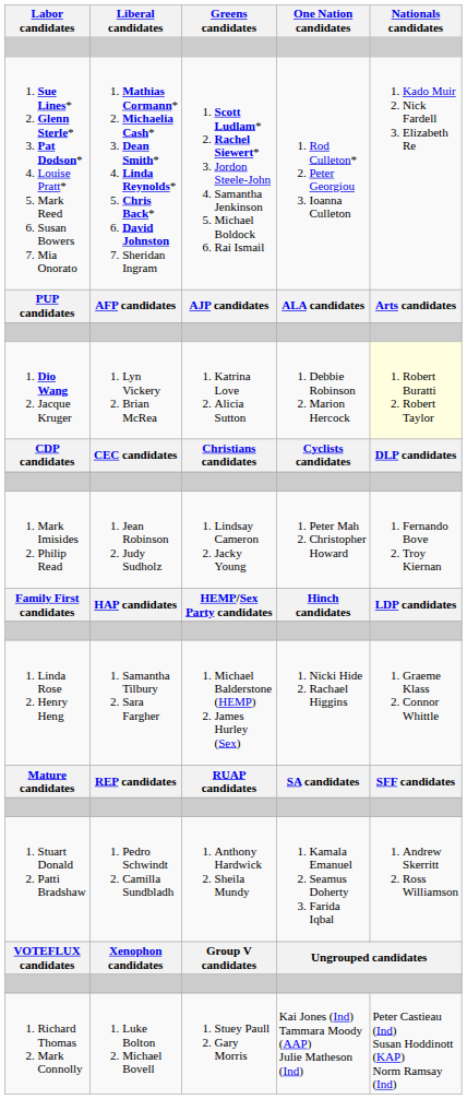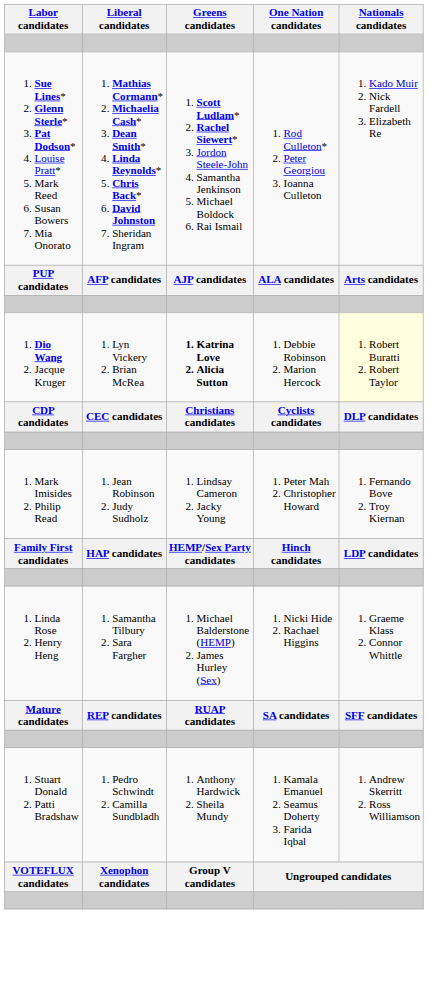Dio Wang Jacque Kruger | Greens candidates: normal -> bold
- row: Richard Thomas Mark Connolly | Luke Bolton Michael Bovell | Stuey Paull Gary Morris | Kai Jones (Ind) Tammara Moody (AAP) Julie Matheson (Ind) | Peter Castieau (Ind) Susan Hoddinott (KAP) Norm Ramsay (Ind)
